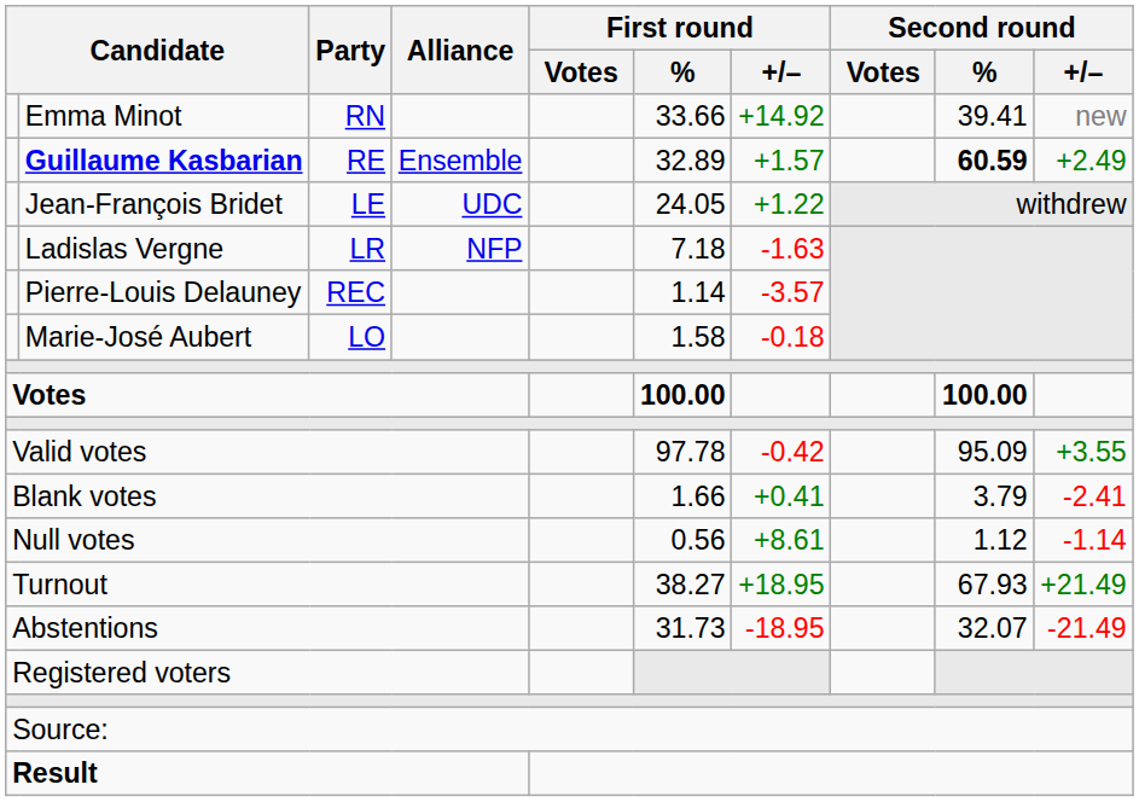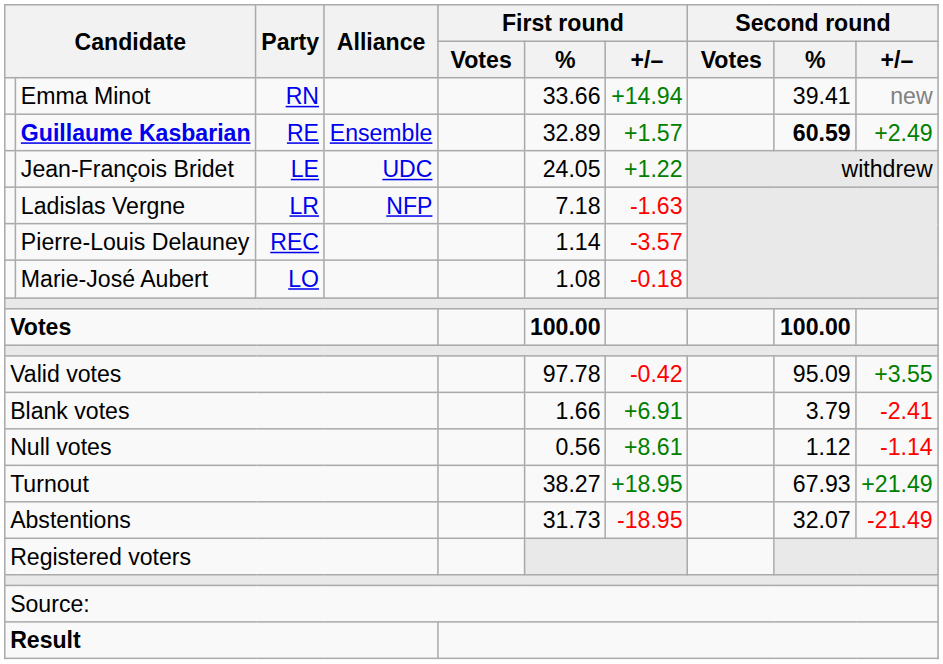Emma Minot | First round / +/–: +14.92 -> +14.94
Marie-José Aubert | First round / %: 1.58 -> 1.08
Blank votes | First round / +/–: +0.41 -> +6.91
